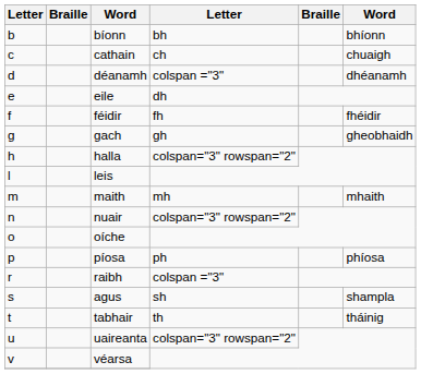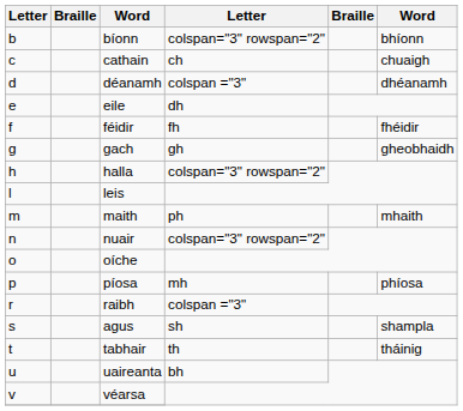bíonn | column 4: bh -> colspan="3" rowspan="2"
maith | column 4: mh -> ph
píosa | column 4: ph -> mh
uaireanta | column 4: colspan="3" rowspan="2" -> bh
